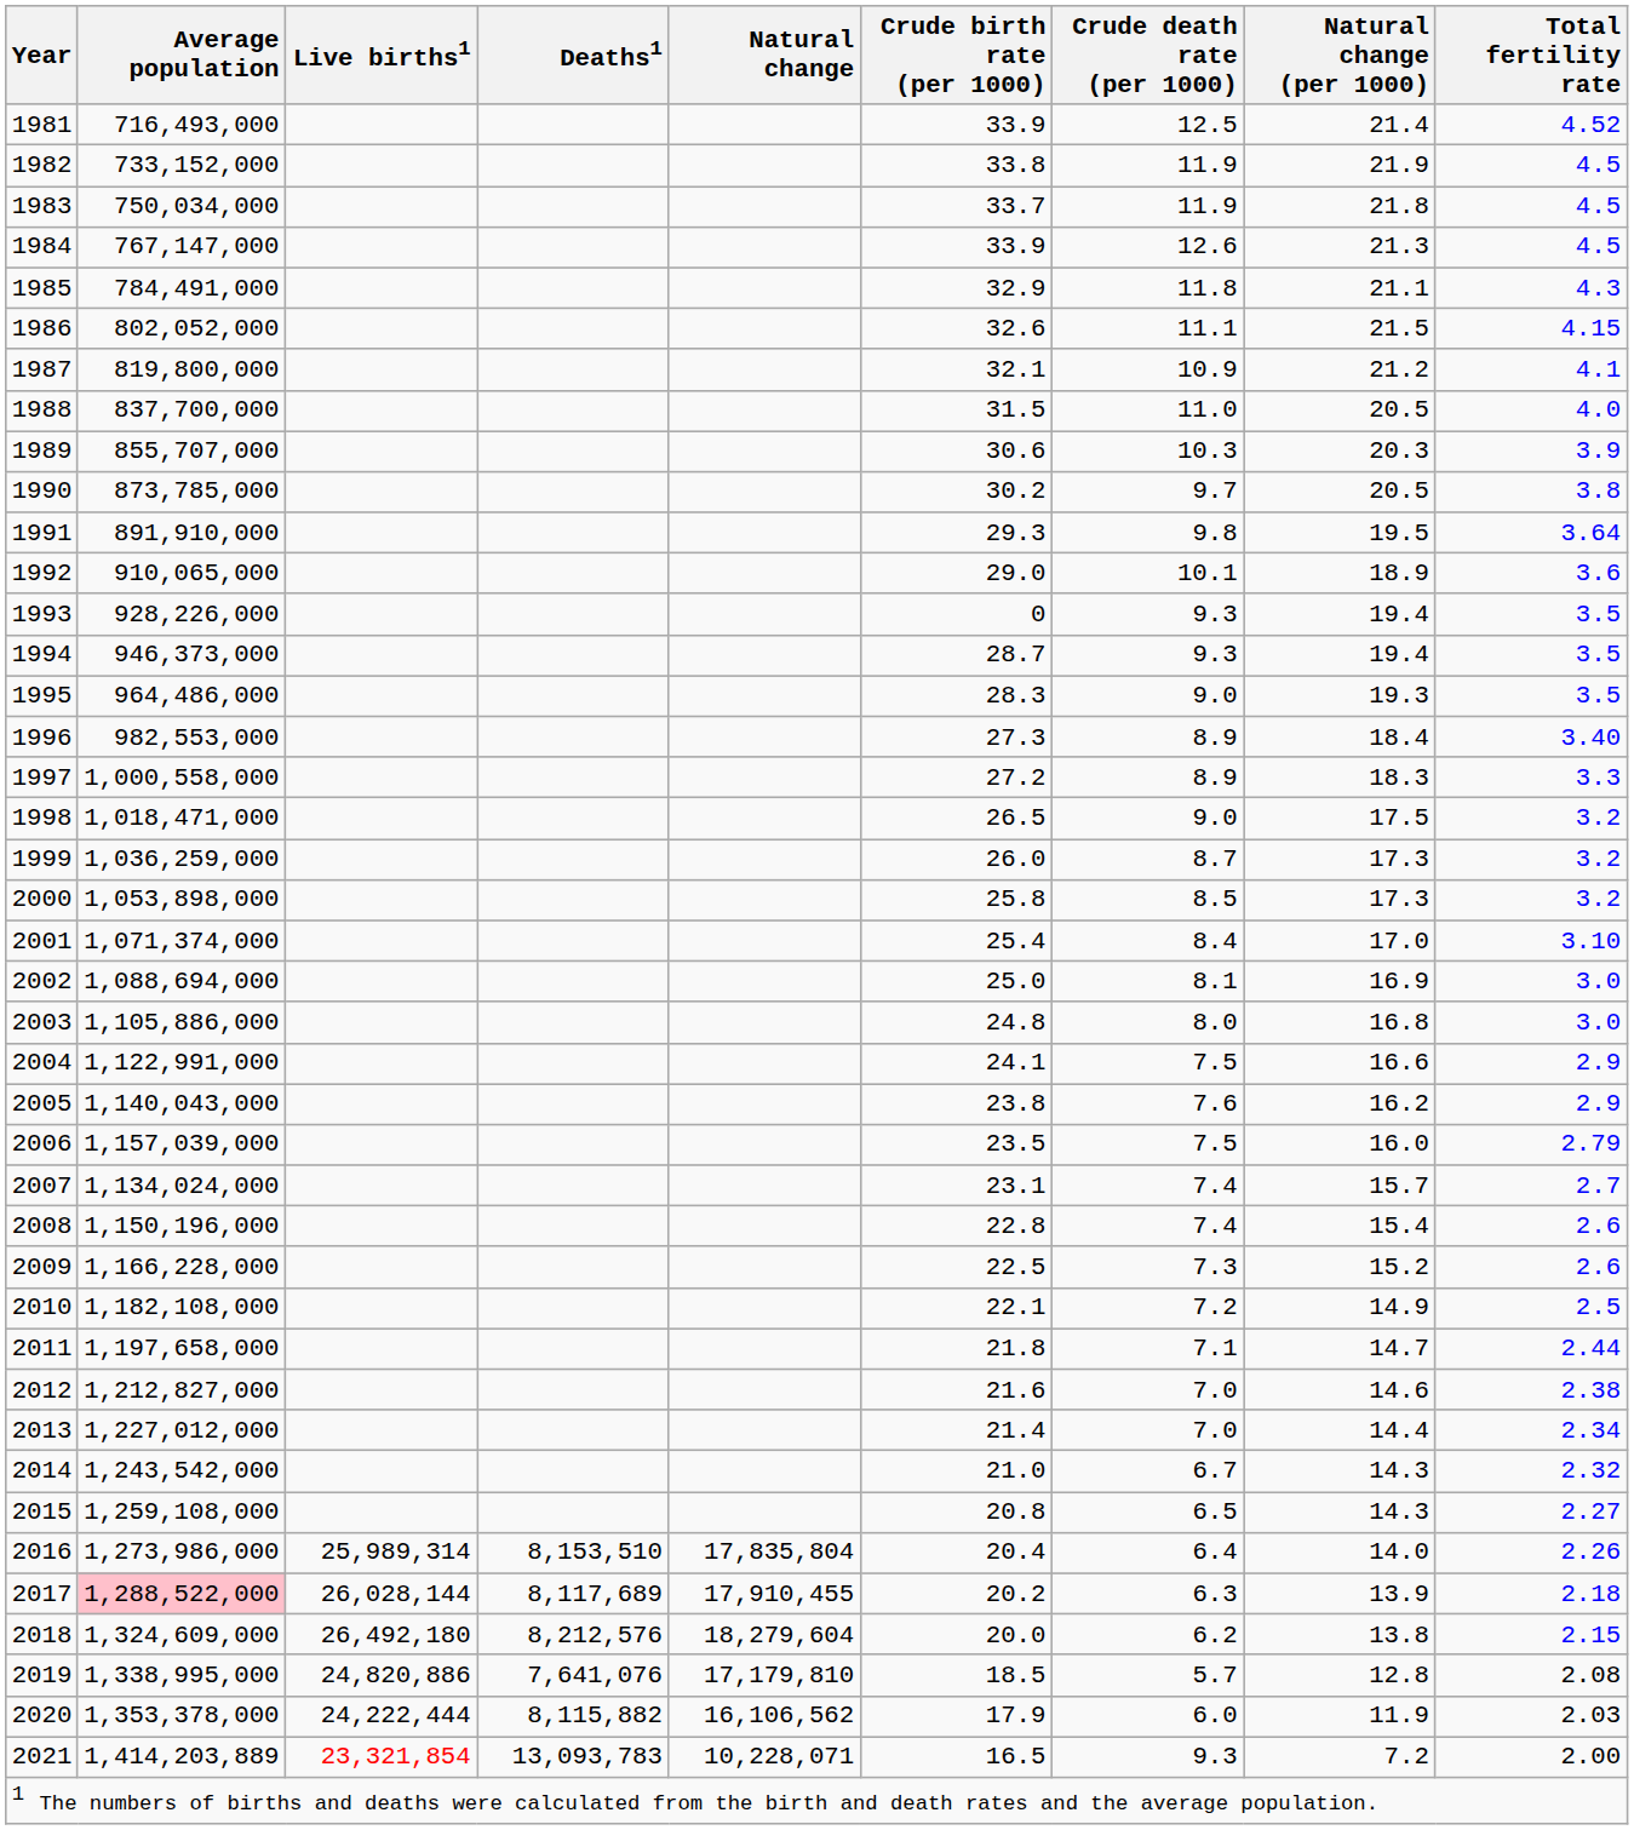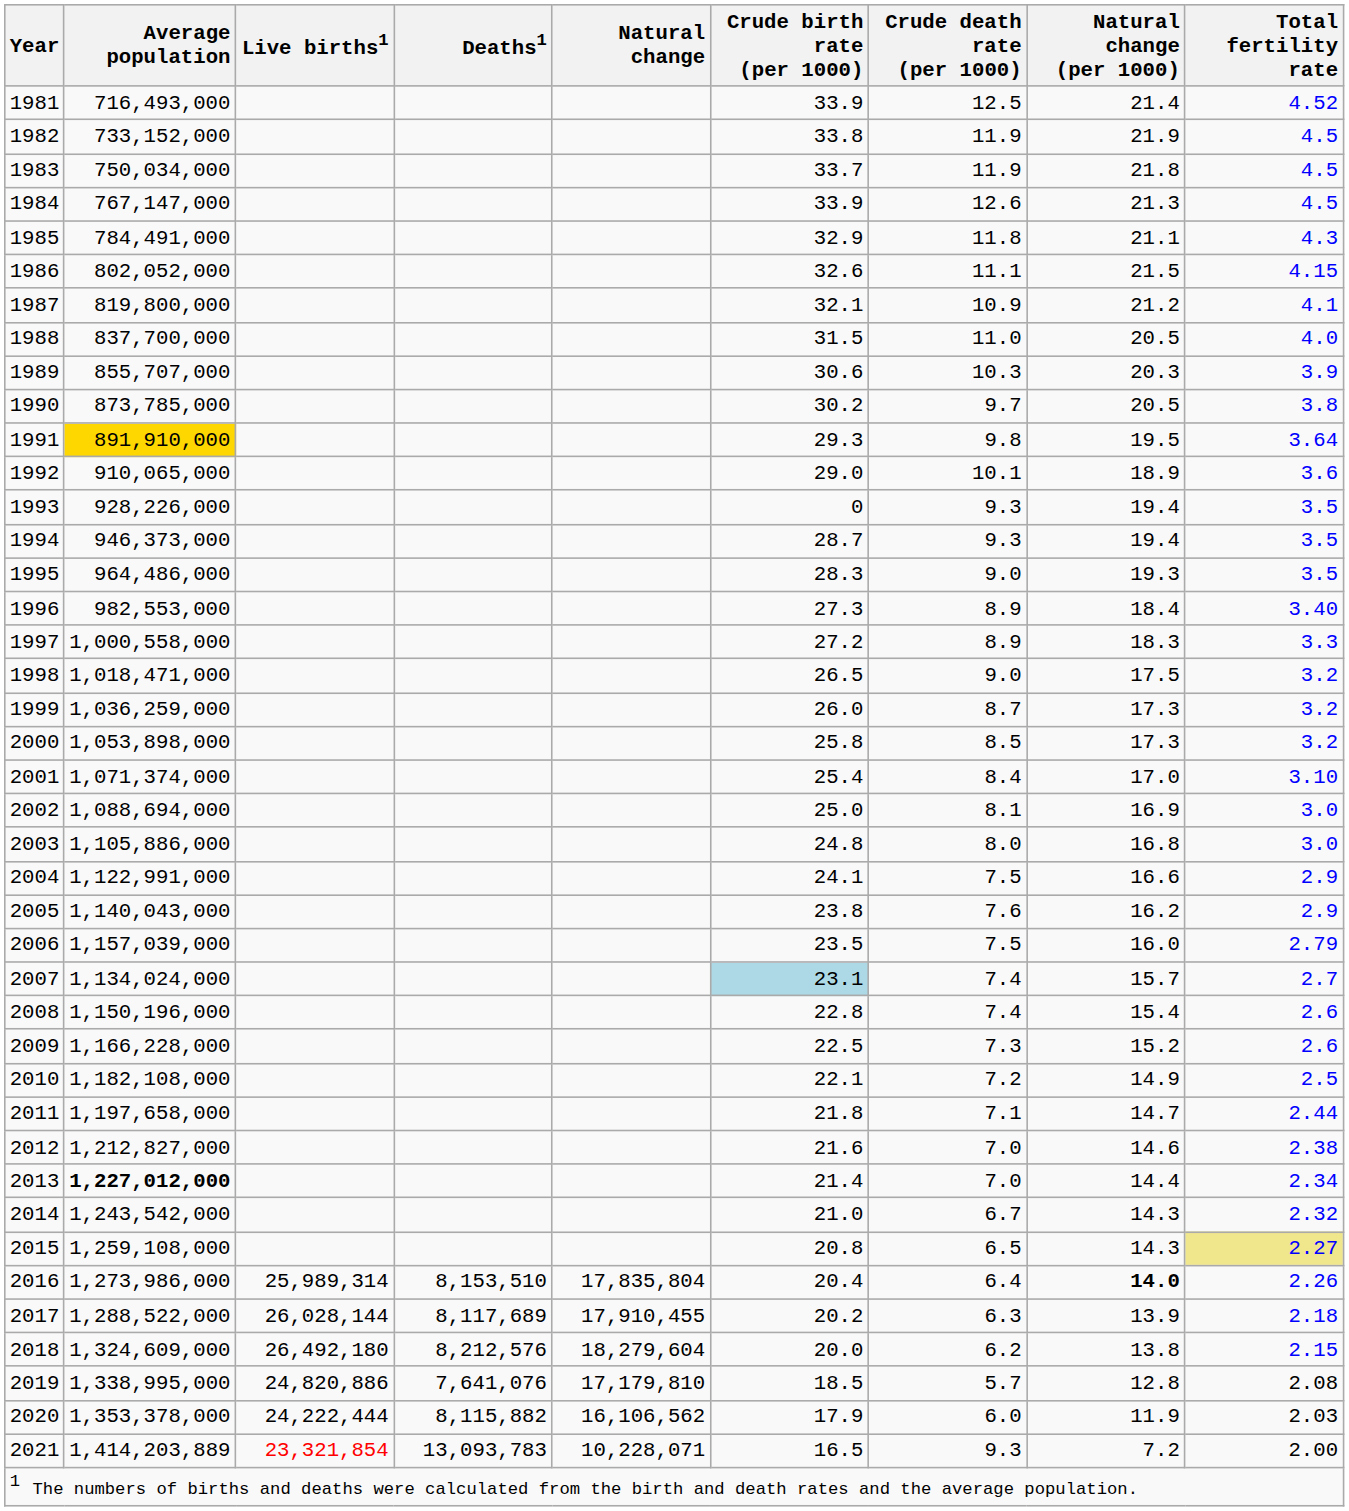1991 | Average population: no background -> gold background
2007 | Crude birth rate (per 1000): no background -> lightblue background
2013 | Average population: normal -> bold
2015 | Total fertility rate: no background -> khaki background
2016 | Natural change (per 1000): normal -> bold
2017 | Average population: pink background -> no background
